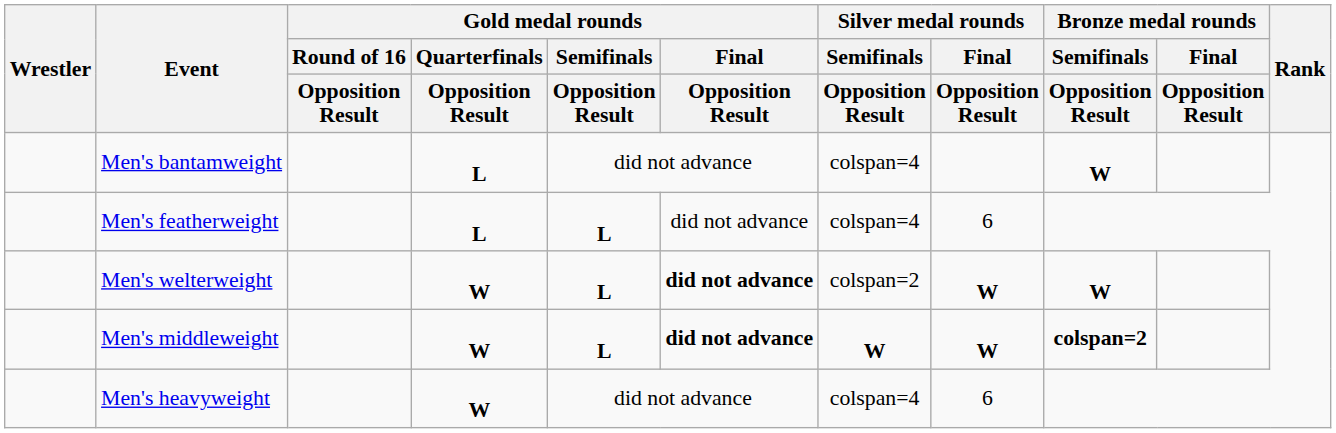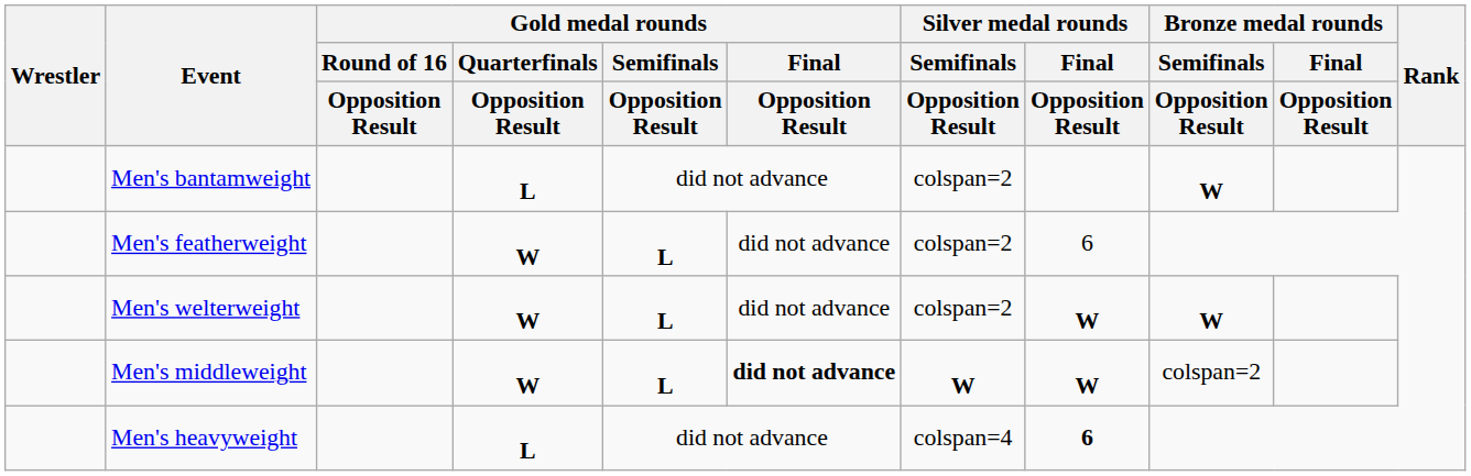Men's bantamweight | Silver medal rounds / Semifinals / Opposition Result: colspan=4 -> colspan=2
Men's featherweight | Gold medal rounds / Quarterfinals / Opposition Result: L -> W
Men's featherweight | Silver medal rounds / Semifinals / Opposition Result: colspan=4 -> colspan=2
Men's welterweight | Gold medal rounds / Final / Opposition Result: bold -> normal
Men's middleweight | Bronze medal rounds / Semifinals / Opposition Result: bold -> normal
Men's heavyweight | Gold medal rounds / Quarterfinals / Opposition Result: W -> L
Men's heavyweight | Silver medal rounds / Final / Opposition Result: normal -> bold
